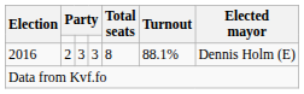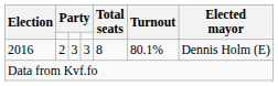2016 | Turnout: 88.1% -> 80.1%
